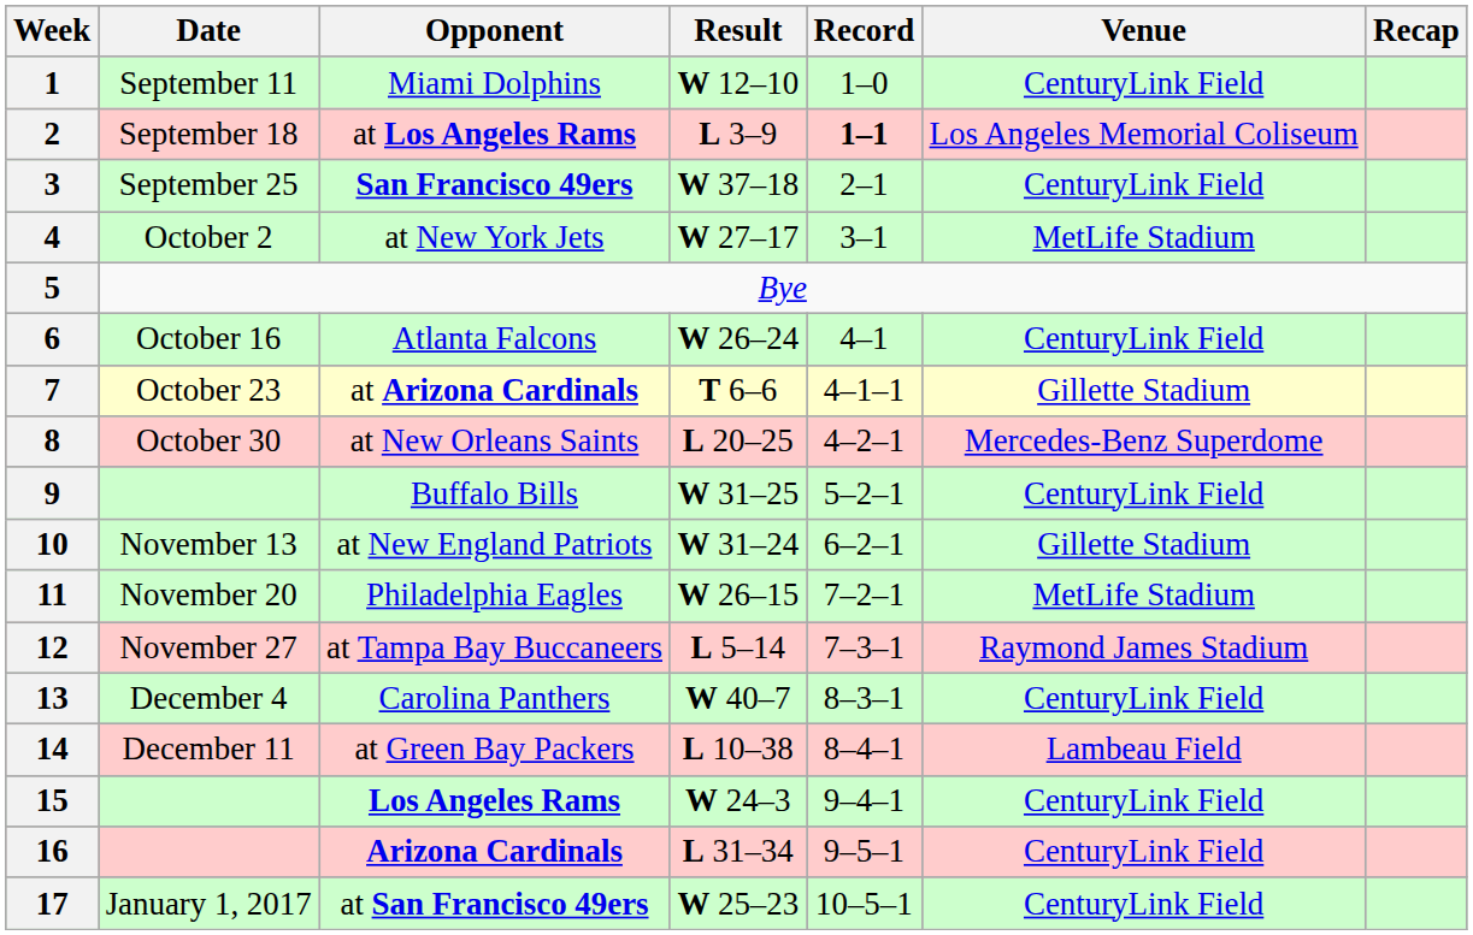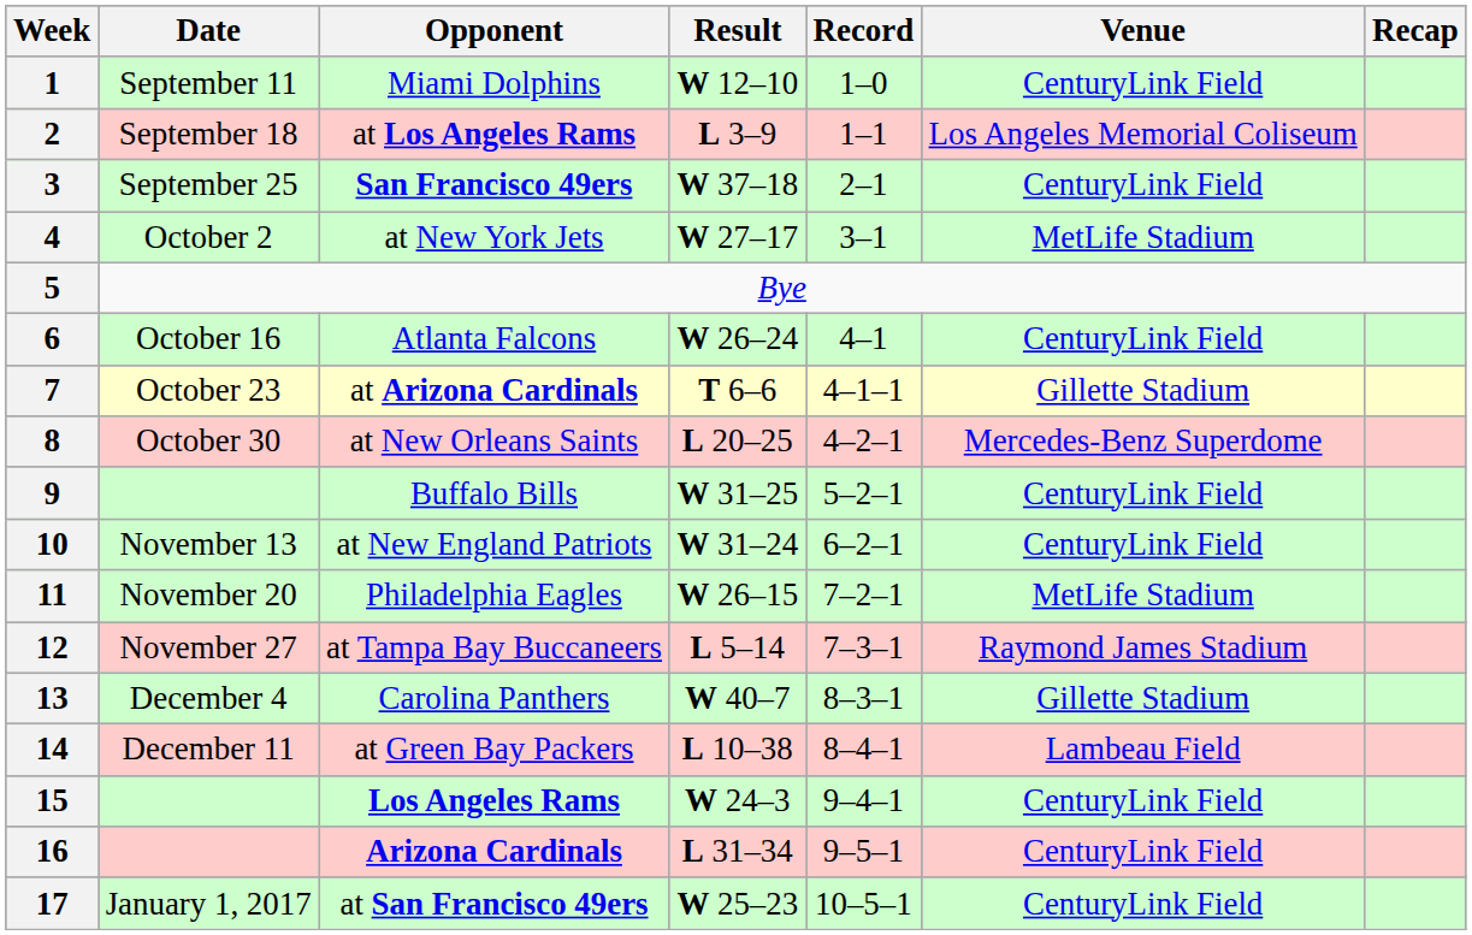2 | Record: bold -> normal
10 | Venue: Gillette Stadium -> CenturyLink Field
13 | Venue: CenturyLink Field -> Gillette Stadium
